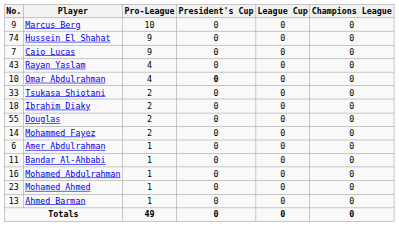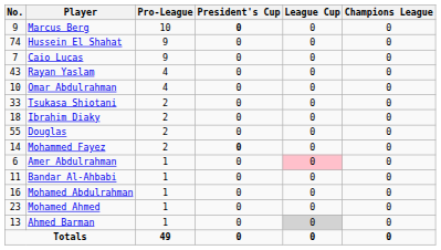Marcus Berg | President's Cup: normal -> bold
Omar Abdulrahman | President's Cup: bold -> normal
Mohammed Fayez | President's Cup: normal -> bold
Amer Abdulrahman | League Cup: no background -> pink background
Ahmed Barman | League Cup: no background -> lightgrey background
